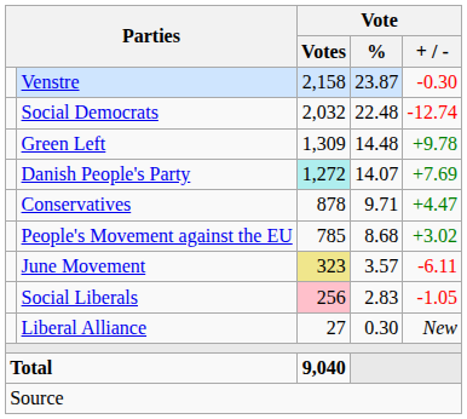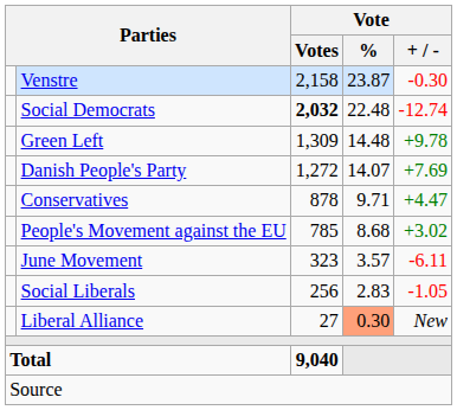Social Democrats | Vote / Votes: normal -> bold
Danish People's Party | Vote / Votes: paleturquoise background -> no background
June Movement | Vote / Votes: khaki background -> no background
Social Liberals | Vote / Votes: pink background -> no background
Liberal Alliance | Vote / %: no background -> lightsalmon background
